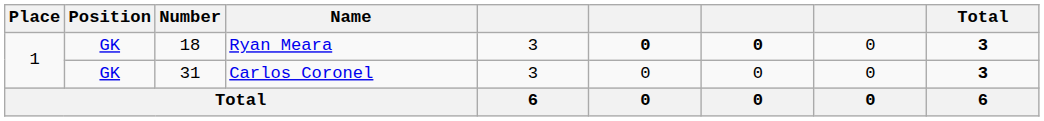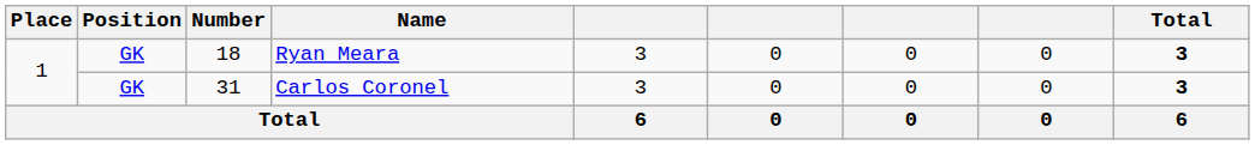Ryan Meara | column 6: bold -> normal
Ryan Meara | column 7: bold -> normal
